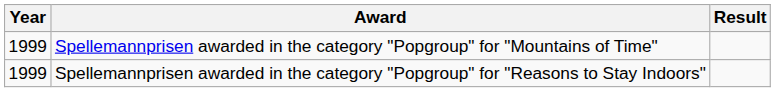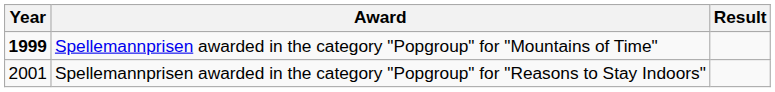row 2 | Year: normal -> bold
row 3 | Year: 1999 -> 2001
